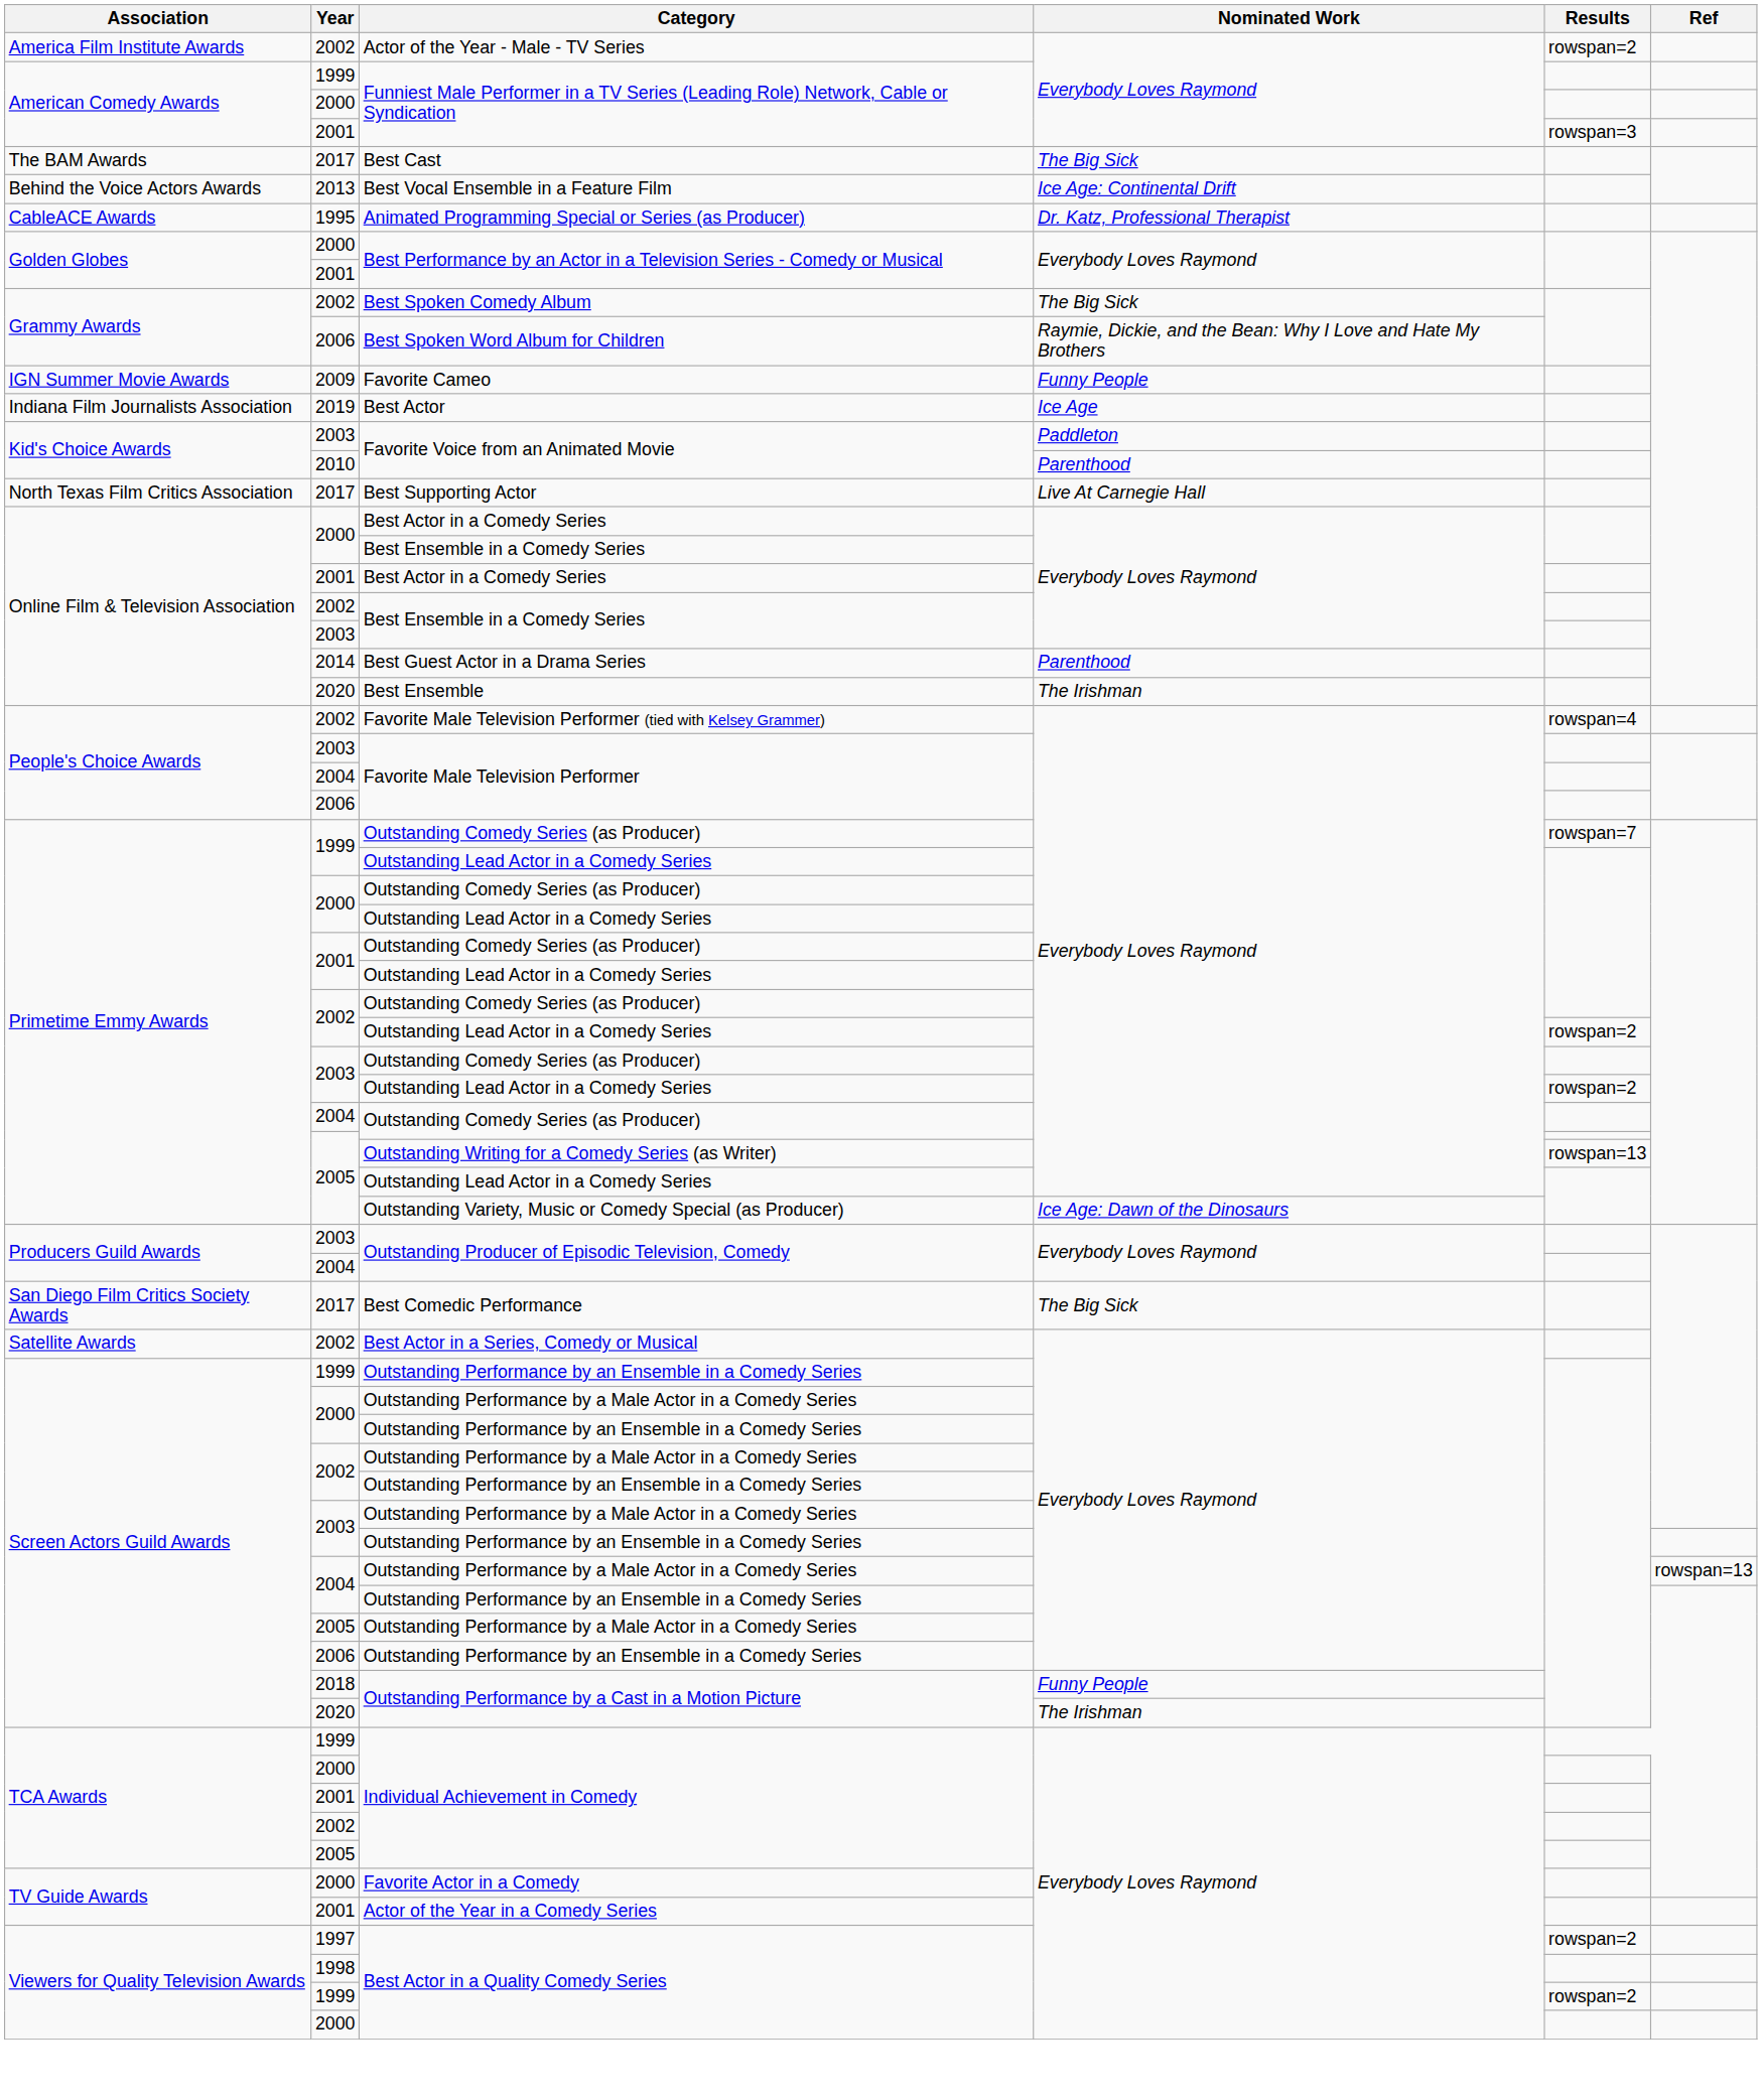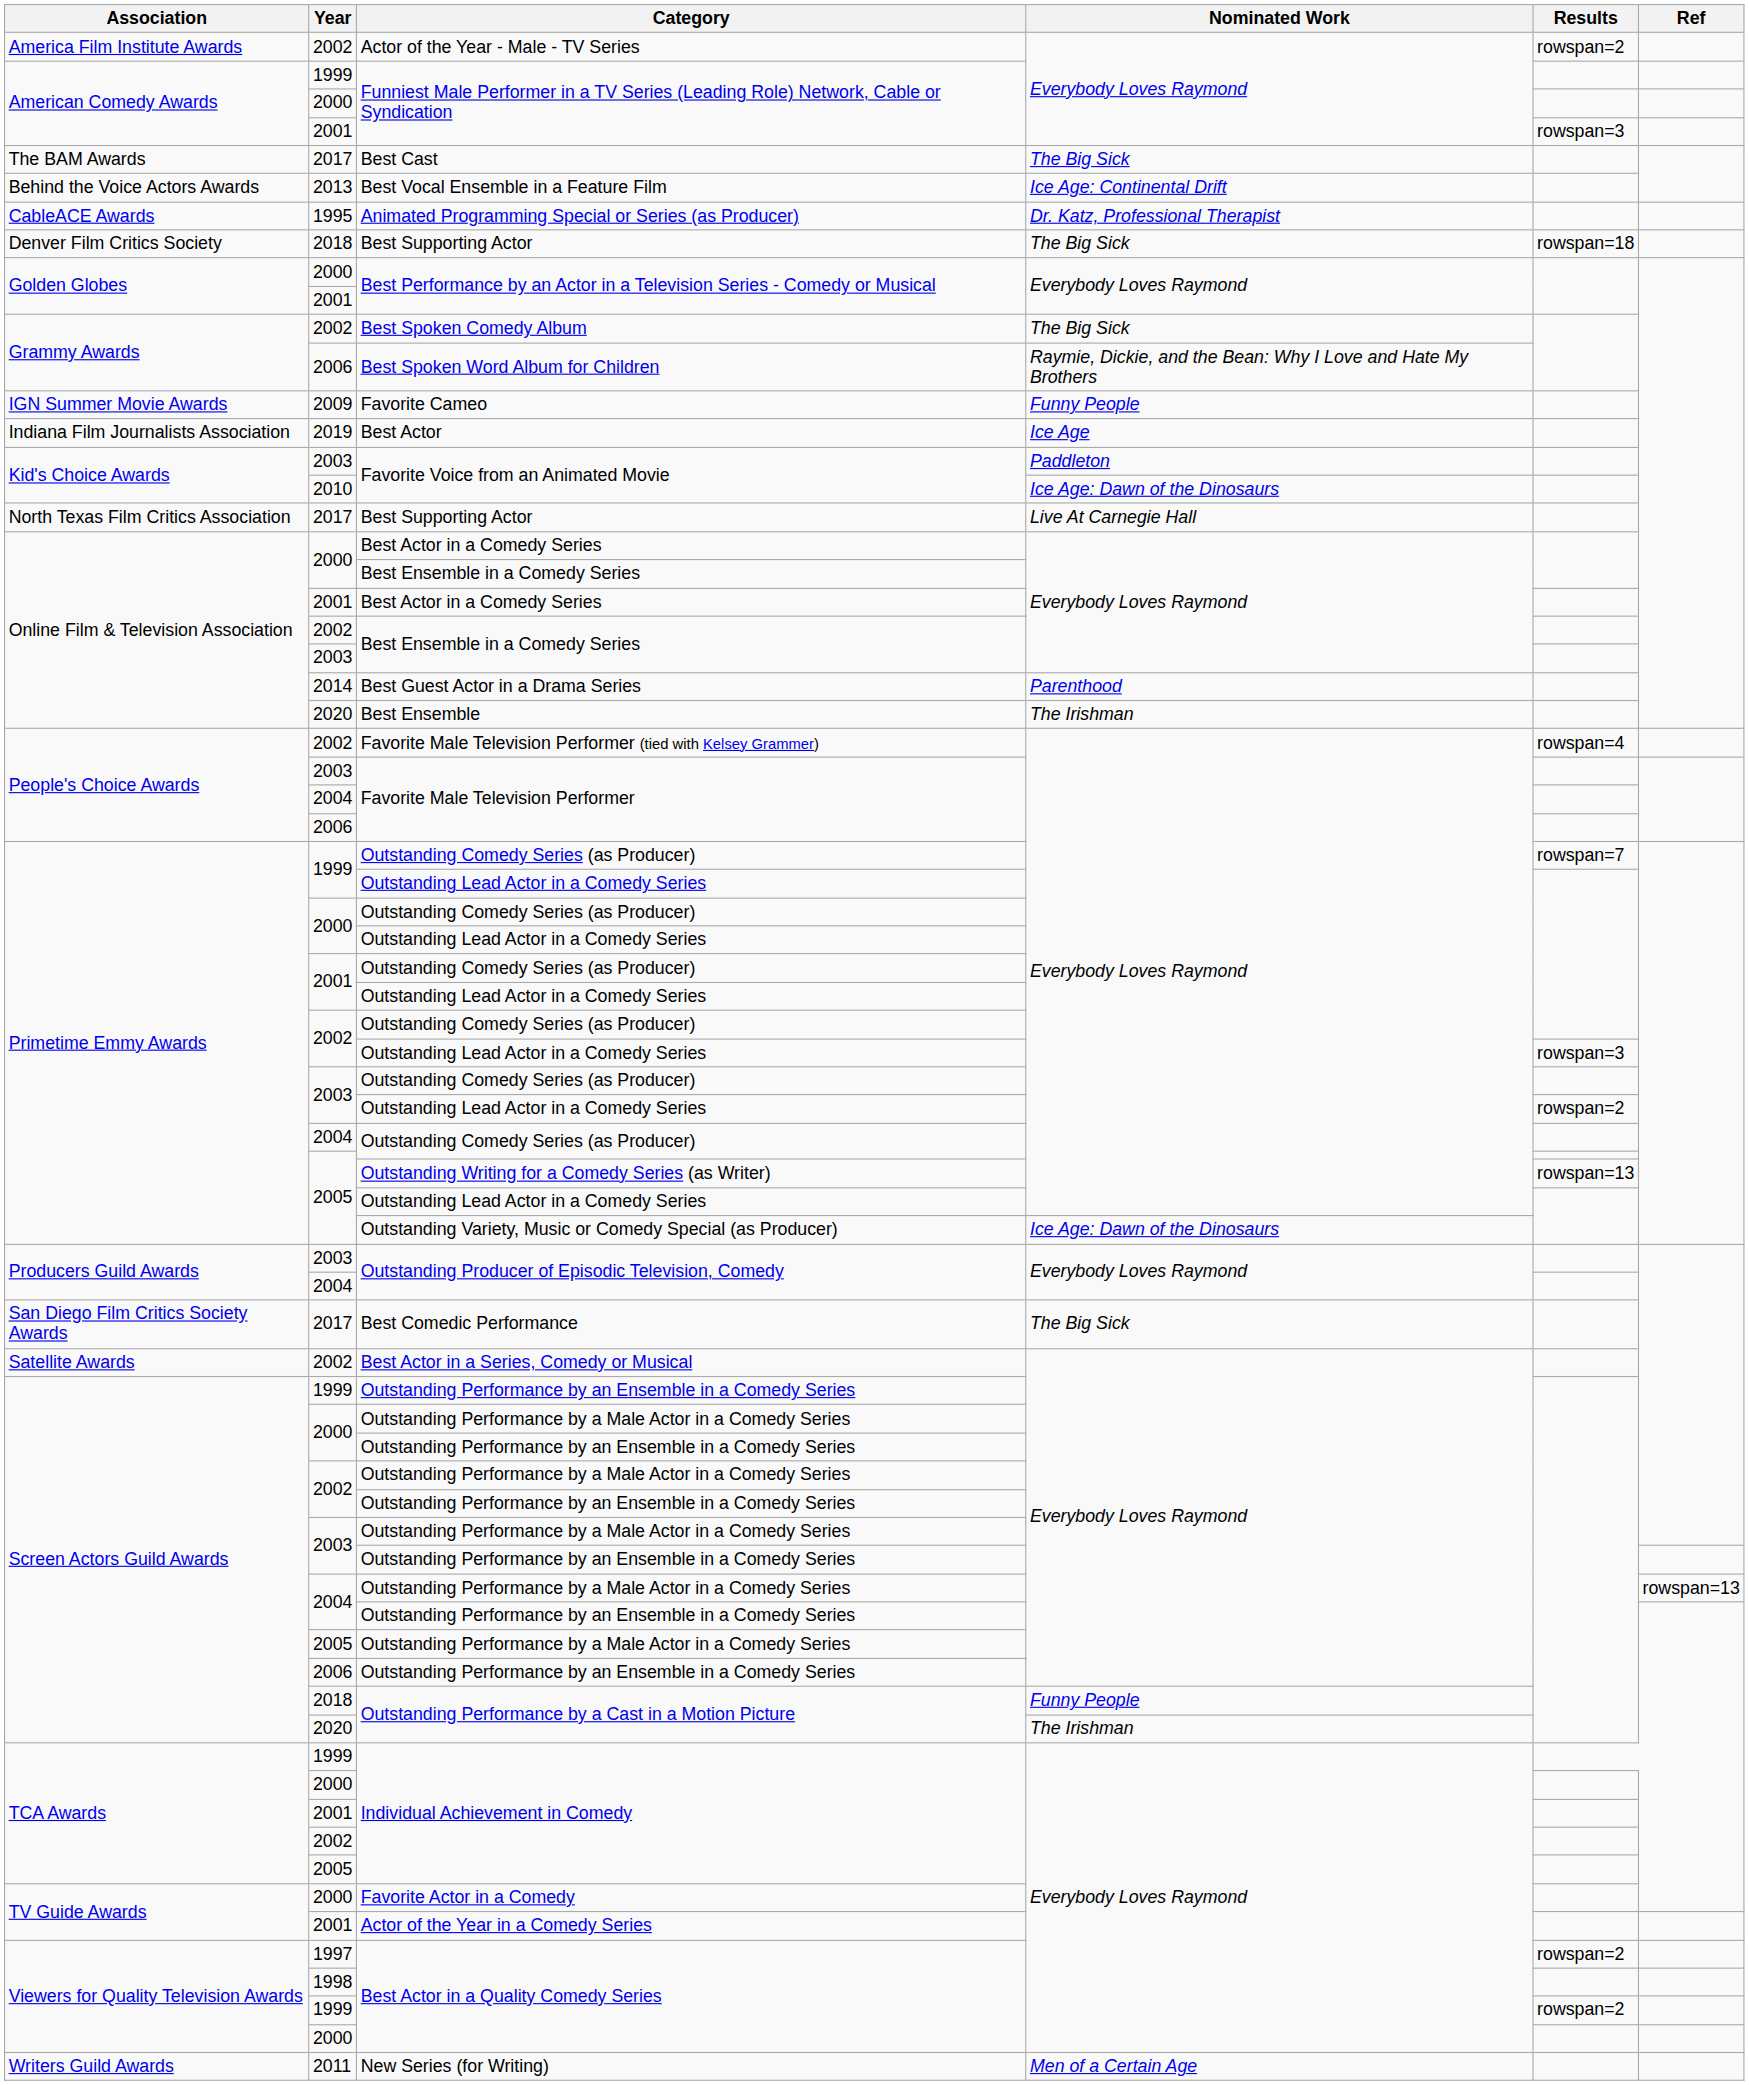+ row: Denver Film Critics Society | 2018 | Best Supporting Actor | The Big Sick | rowspan=18
2010 / Favorite Voice from an Animated Movie | Nominated Work: Parenthood -> Ice Age: Dawn of the Dinosaurs
2002 / Outstanding Lead Actor in a Comedy Series | Results: rowspan=2 -> rowspan=3
+ row: Writers Guild Awards | 2011 | New Series (for Writing) | Men of a Certain Age
